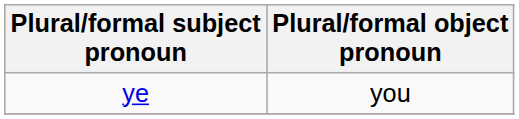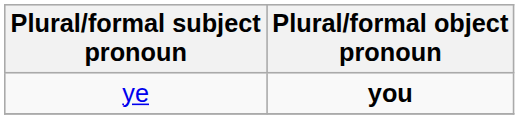ye | Plural/formal object pronoun: normal -> bold
